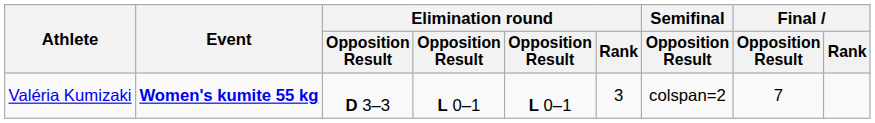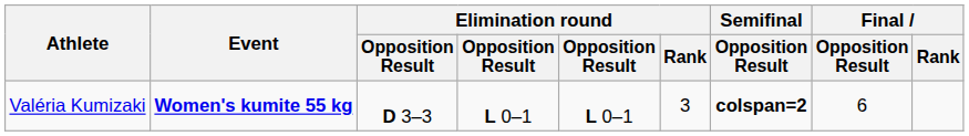Valéria Kumizaki | Semifinal / Opposition Result: normal -> bold
Valéria Kumizaki | Final / Opposition Result: 7 -> 6
